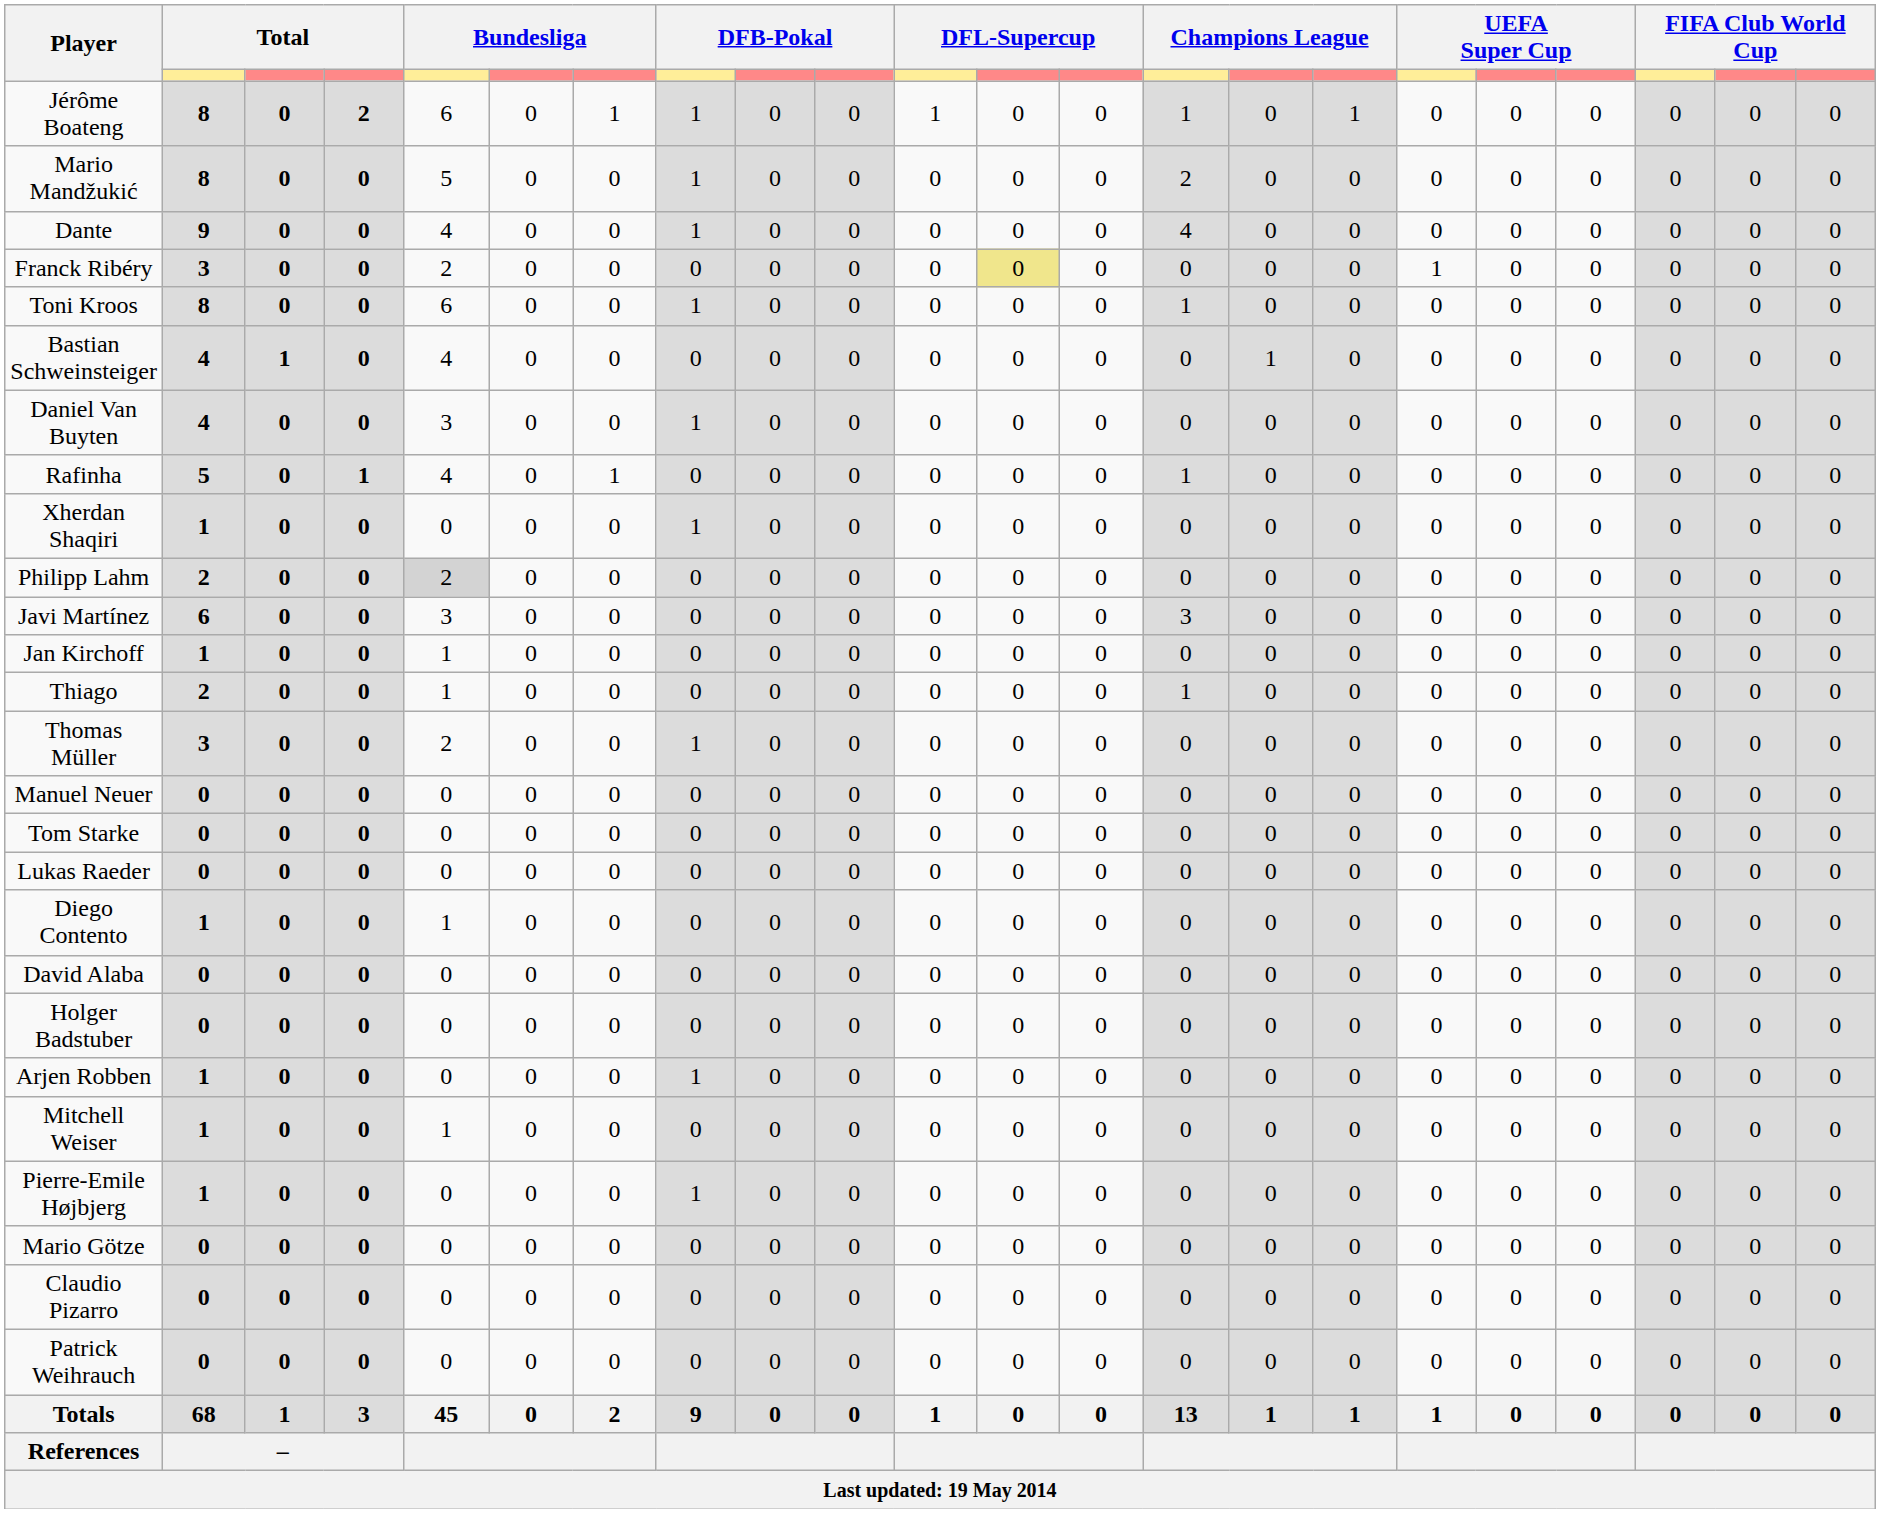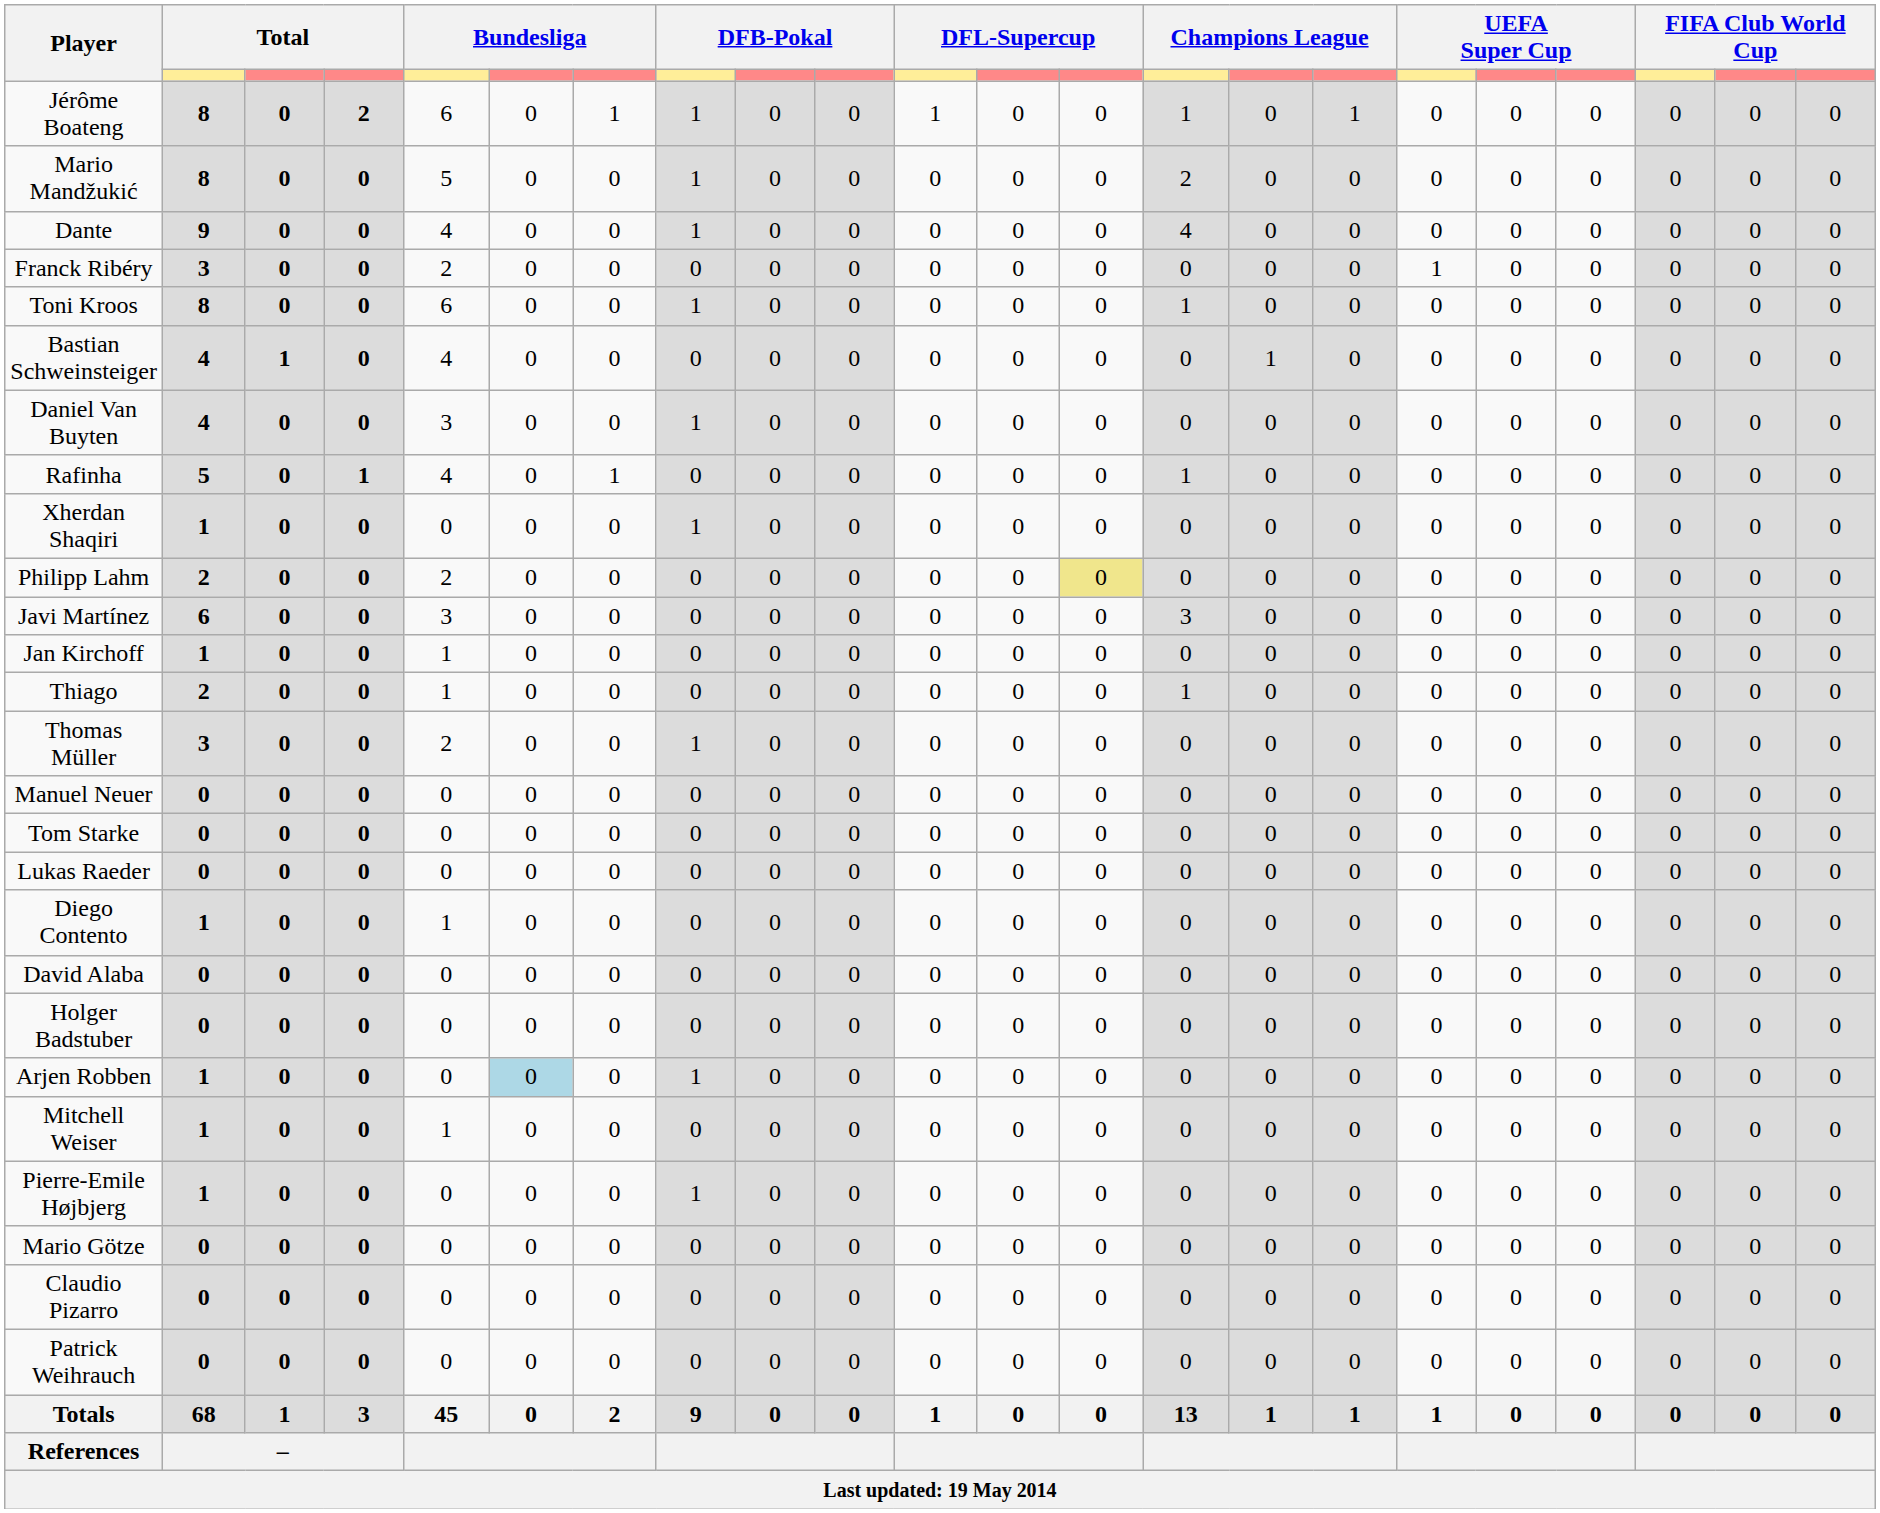Franck Ribéry | column 12: khaki background -> no background
Philipp Lahm | column 5: lightgrey background -> no background
Philipp Lahm | column 13: no background -> khaki background
Arjen Robben | column 6: no background -> lightblue background
